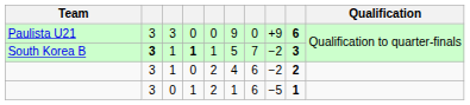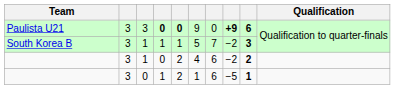Paulista U21 | column 4: normal -> bold
Paulista U21 | column 5: normal -> bold
Paulista U21 | column 8: normal -> bold
South Korea B | column 2: bold -> normal
South Korea B | column 4: bold -> normal
